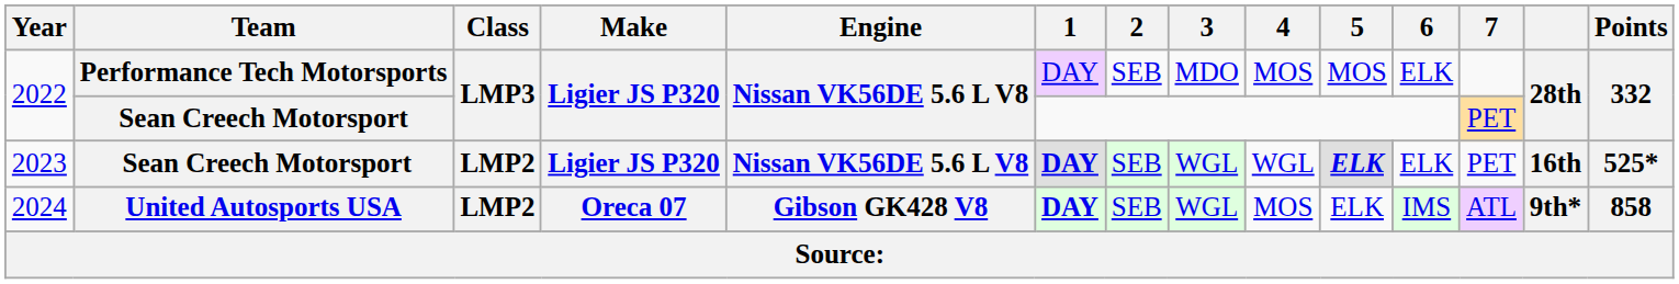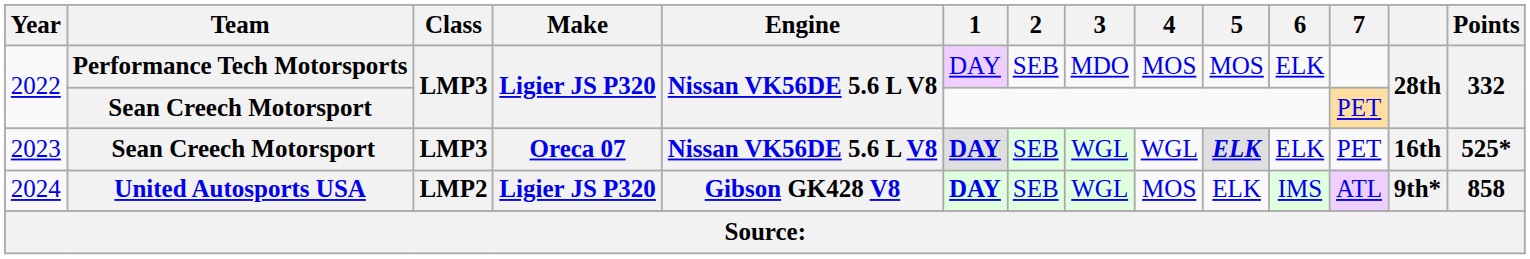2023 | Class: LMP2 -> LMP3
2023 | Make: Ligier JS P320 -> Oreca 07
2024 | Make: Oreca 07 -> Ligier JS P320
